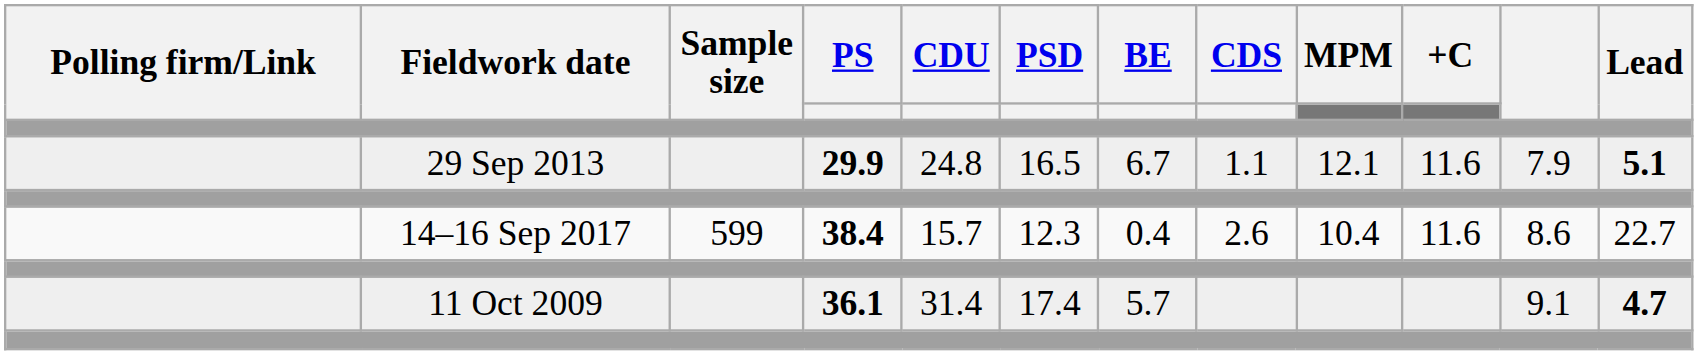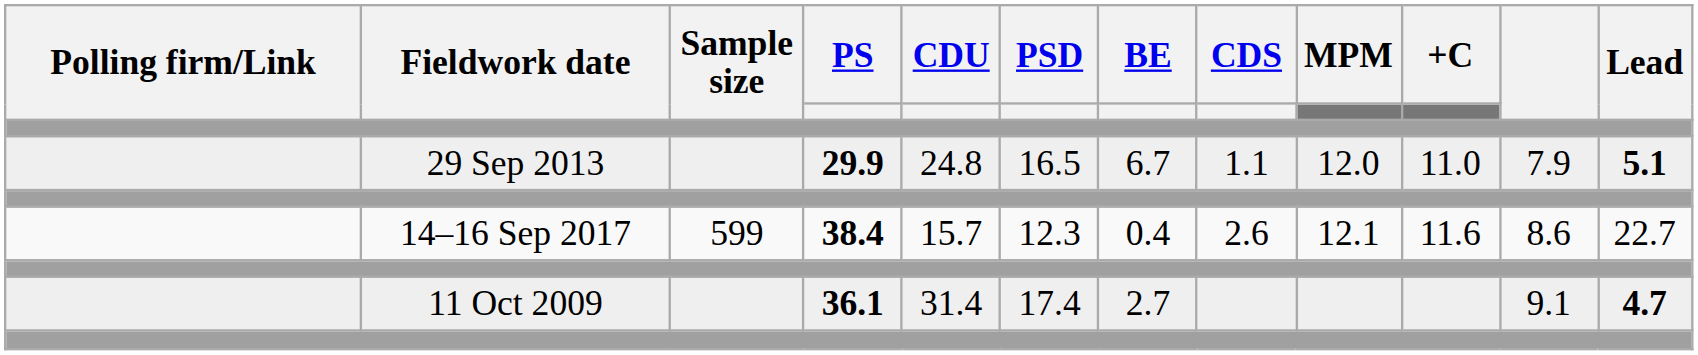29 Sep 2013 | MPM: 12.1 -> 12.0
29 Sep 2013 | +C: 11.6 -> 11.0
14–16 Sep 2017 | MPM: 10.4 -> 12.1
11 Oct 2009 | BE: 5.7 -> 2.7
